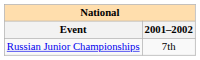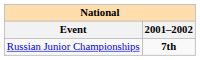Russian Junior Championships | 2001–2002: normal -> bold
